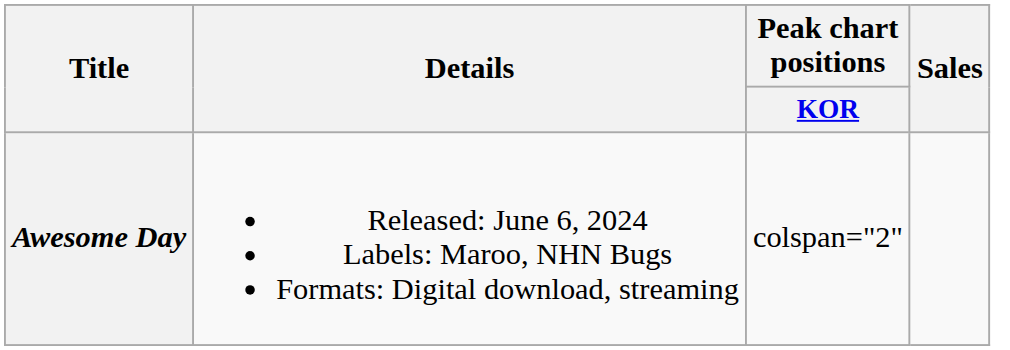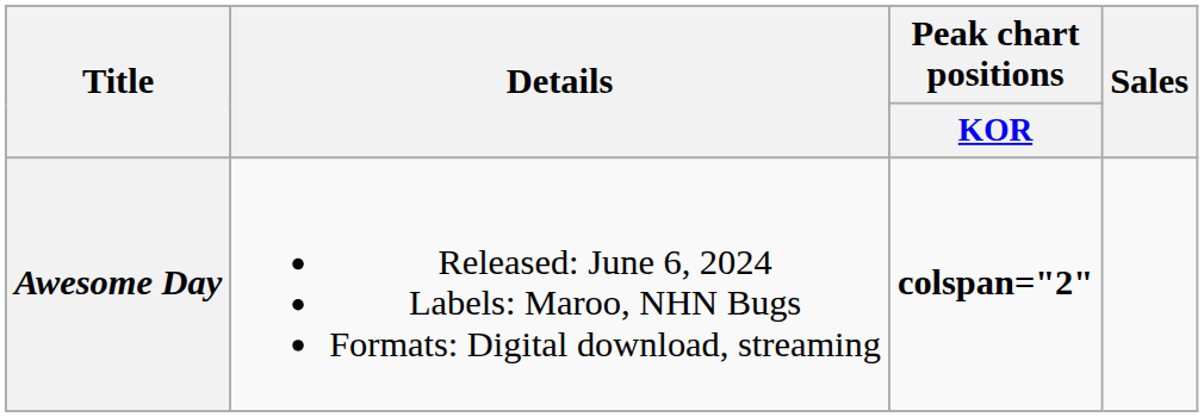Awesome Day | Peak chart positions / KOR: normal -> bold
